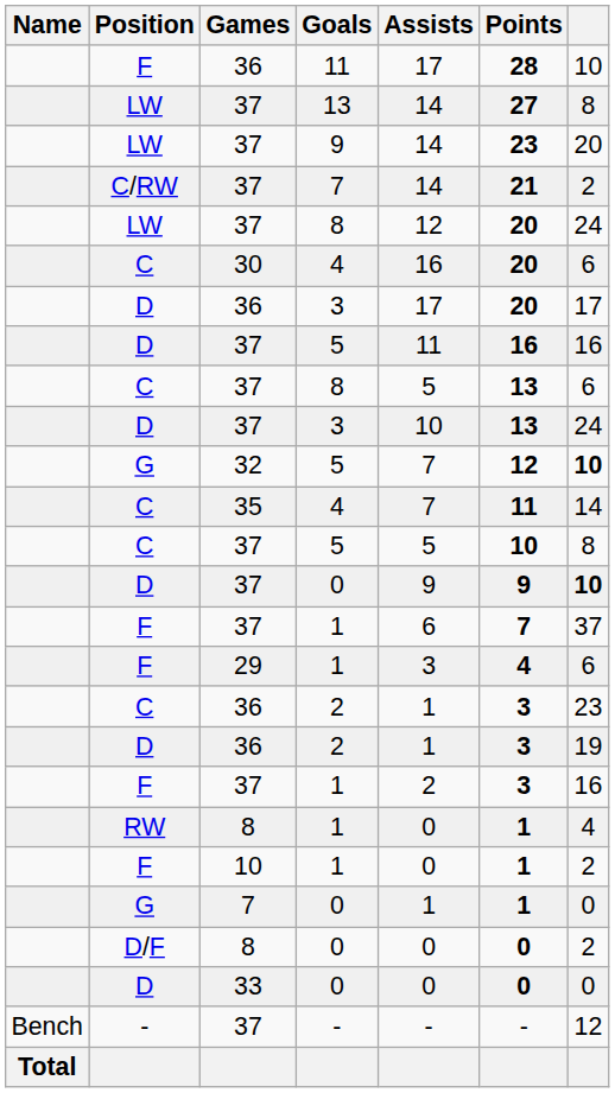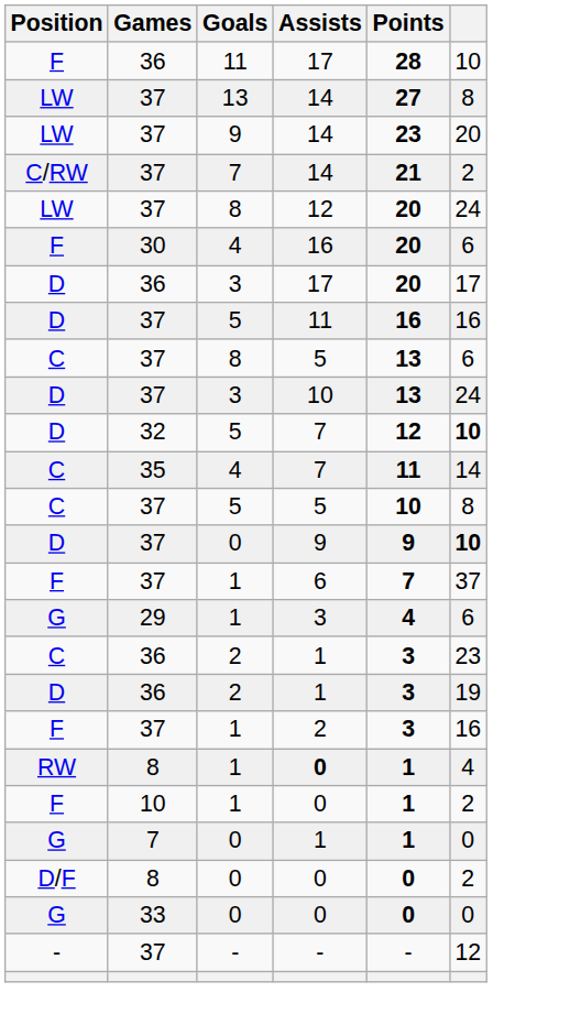- column: Name | Bench | Total
30 / 4 | Position: C -> F
32 / 5 | Position: G -> D
29 / 1 | Position: F -> G
8 / 1 | Assists: normal -> bold
33 / 0 | Position: D -> G
